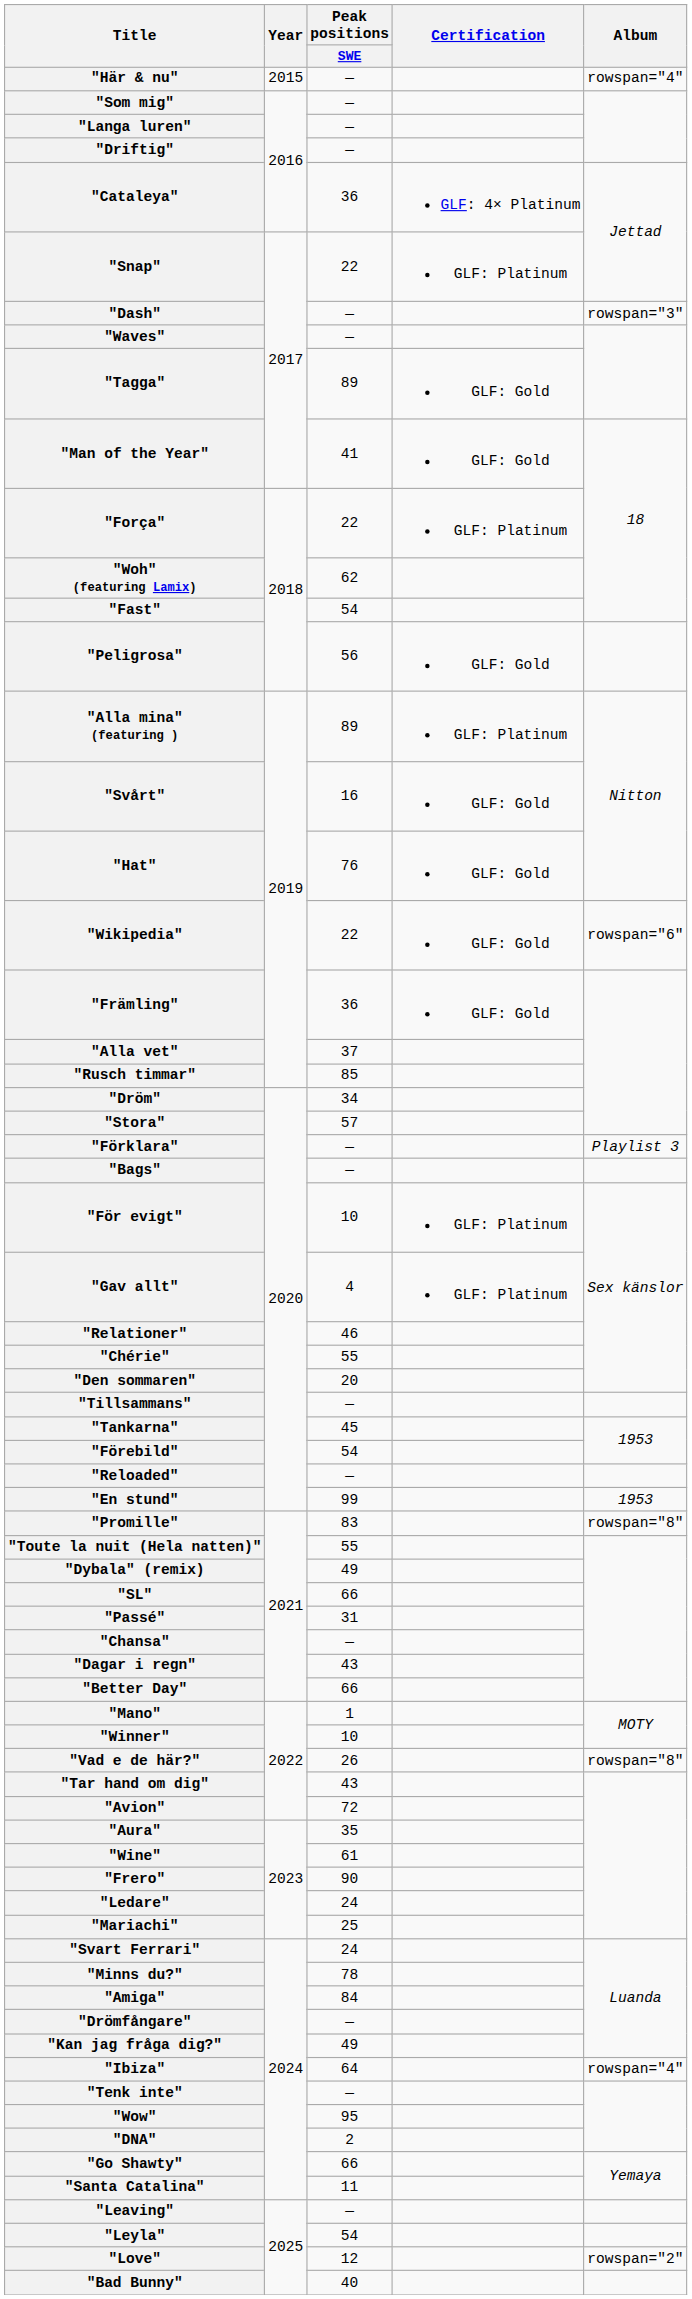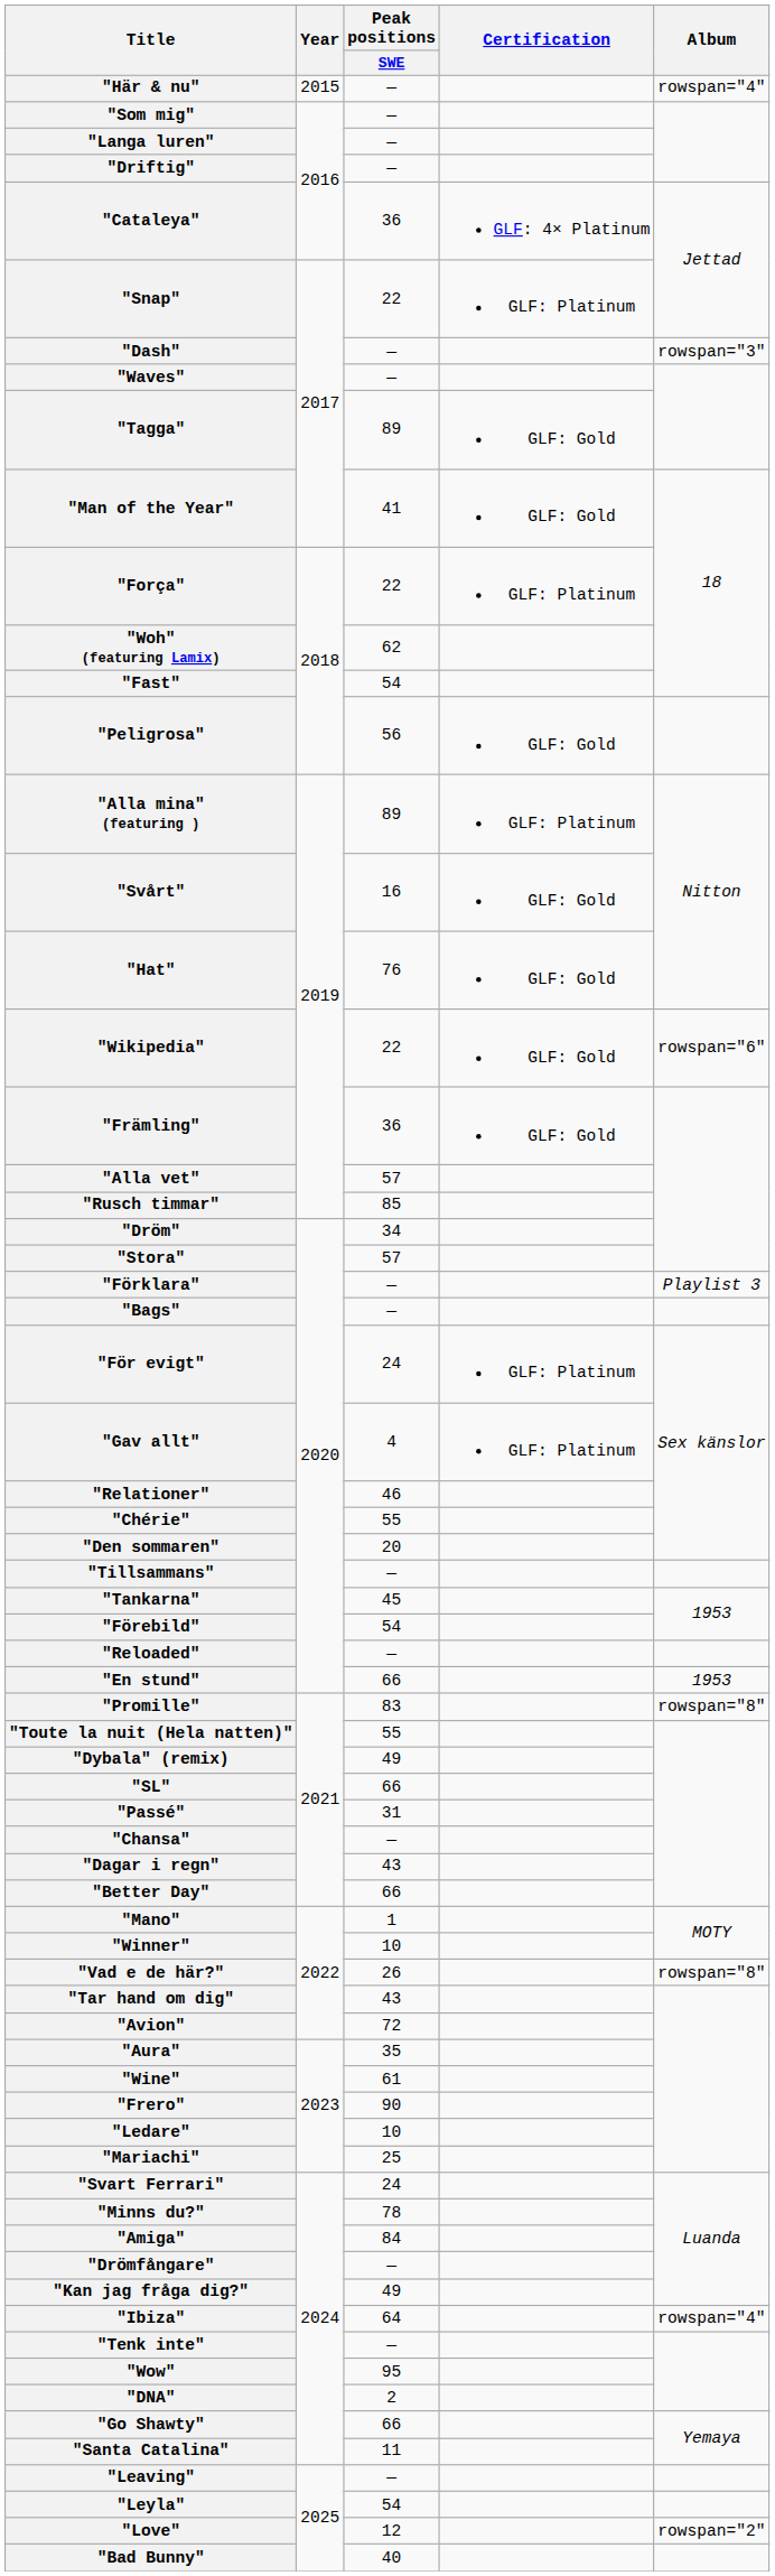"Alla vet" | Peak positions / SWE: 37 -> 57
"För evigt" | Peak positions / SWE: 10 -> 24
"En stund" | Peak positions / SWE: 99 -> 66
"Ledare" | Peak positions / SWE: 24 -> 10
